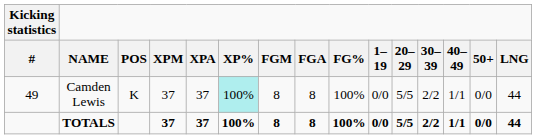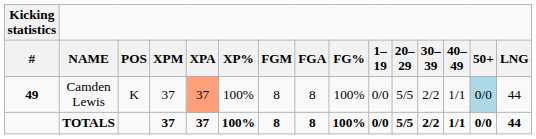Camden Lewis | Kicking statistics / #: normal -> bold
Camden Lewis | XPA: no background -> lightsalmon background
Camden Lewis | XP%: paleturquoise background -> no background
Camden Lewis | 50+: no background -> lightblue background
